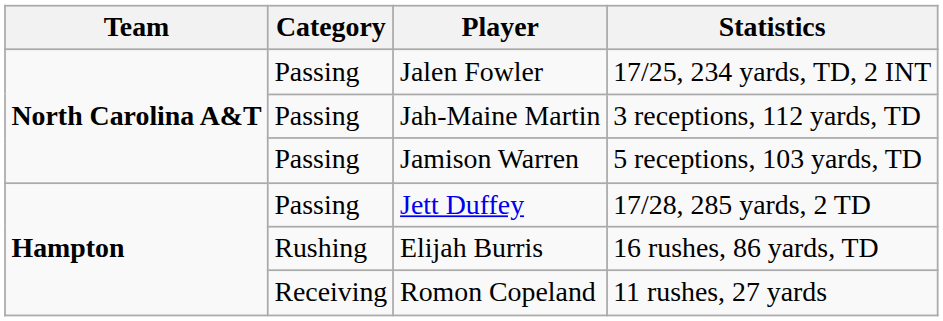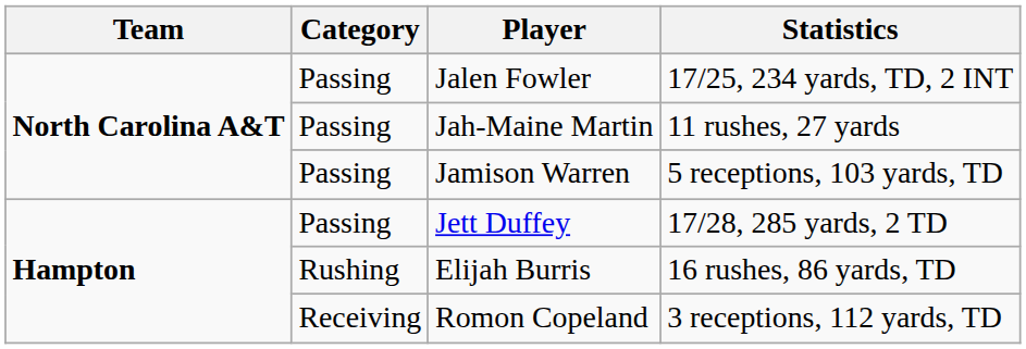Jah-Maine Martin | Statistics: 3 receptions, 112 yards, TD -> 11 rushes, 27 yards
Romon Copeland | Statistics: 11 rushes, 27 yards -> 3 receptions, 112 yards, TD
